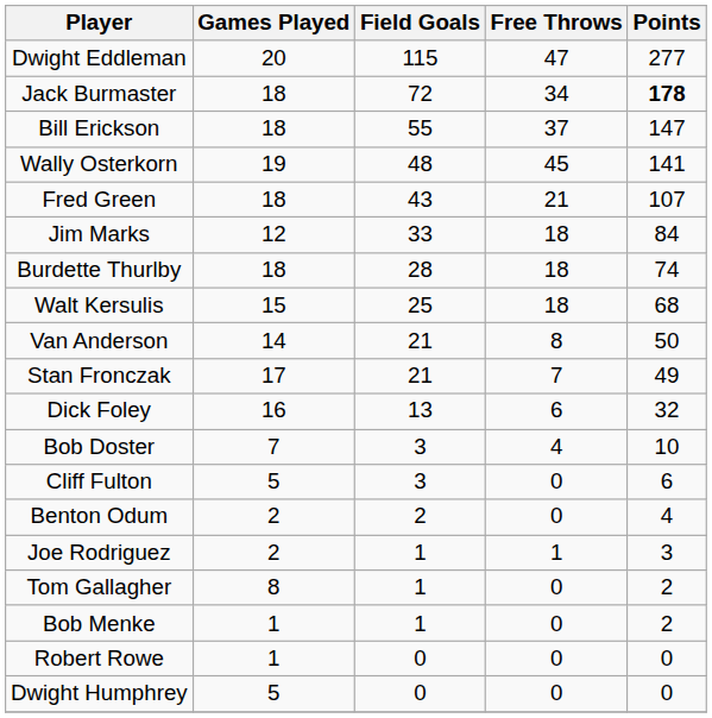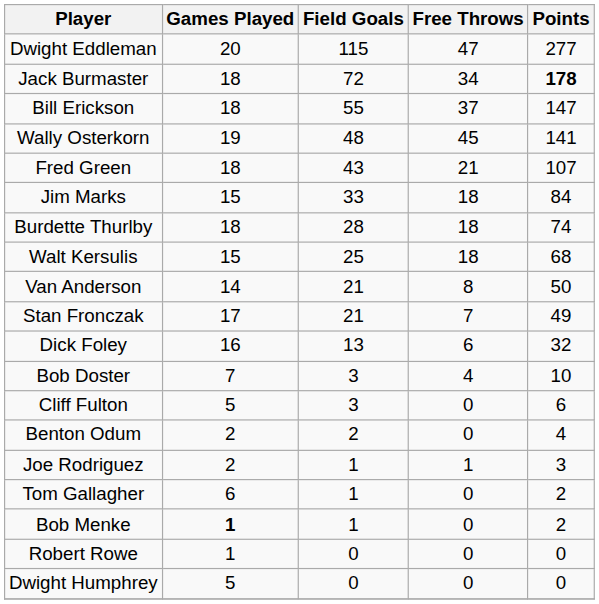Jim Marks | Games Played: 12 -> 15
Tom Gallagher | Games Played: 8 -> 6
Bob Menke | Games Played: normal -> bold
